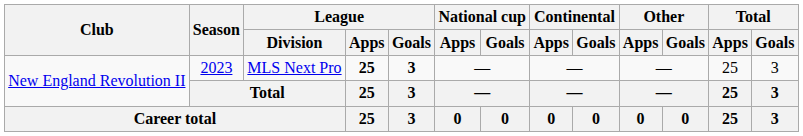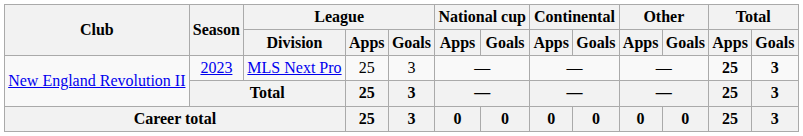MLS Next Pro | League / Apps: bold -> normal
MLS Next Pro | League / Goals: bold -> normal
MLS Next Pro | Total / Apps: normal -> bold
MLS Next Pro | Total / Goals: normal -> bold
